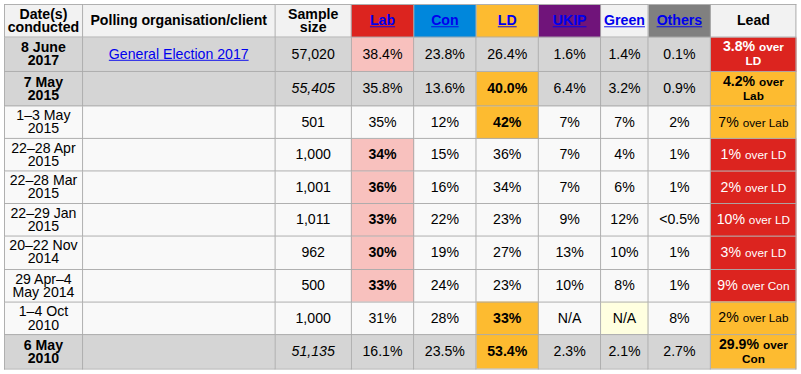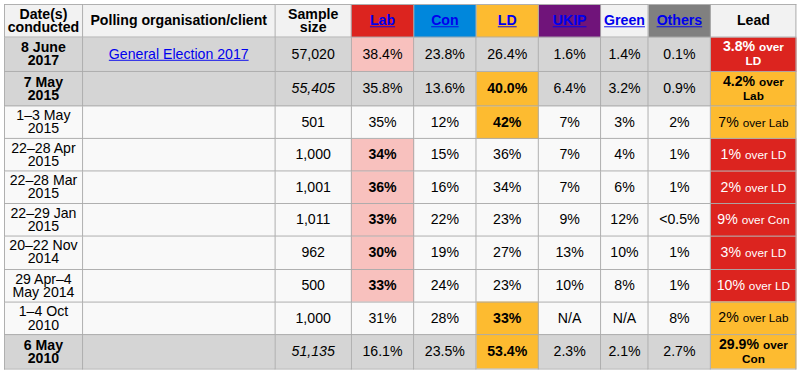1–3 May 2015 | Green: 7% -> 3%
22–29 Jan 2015 | Lead: 10% over LD -> 9% over Con
29 Apr–4 May 2014 | Lead: 9% over Con -> 10% over LD
1–4 Oct 2010 | Green: lightyellow background -> no background
